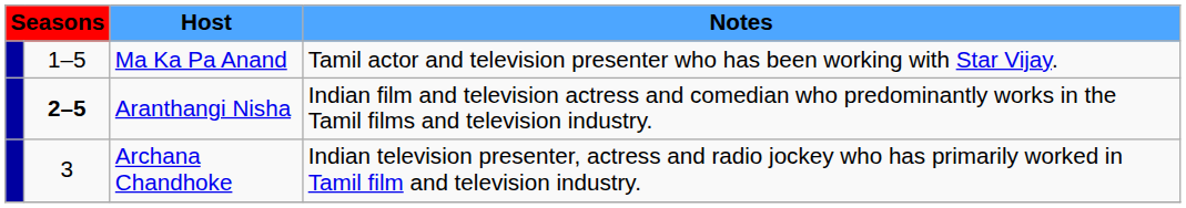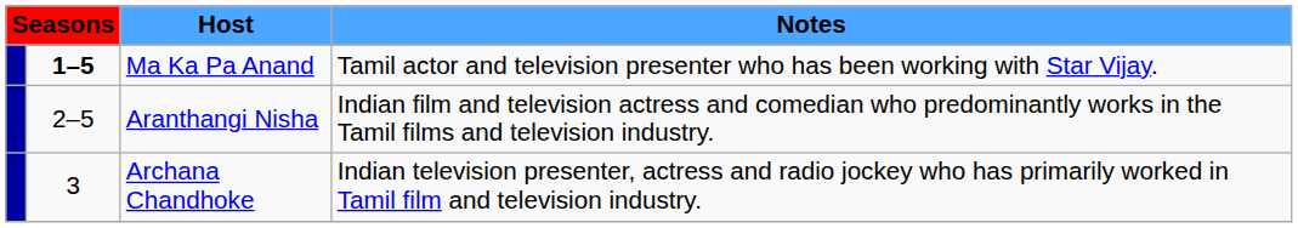Ma Ka Pa Anand | column 2: normal -> bold
Aranthangi Nisha | column 2: bold -> normal
